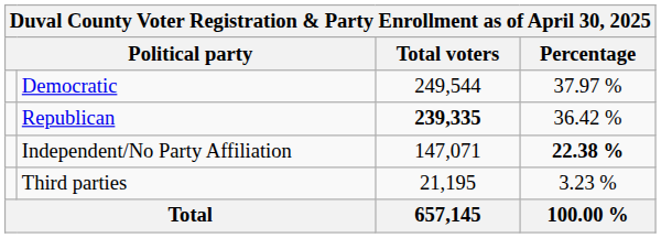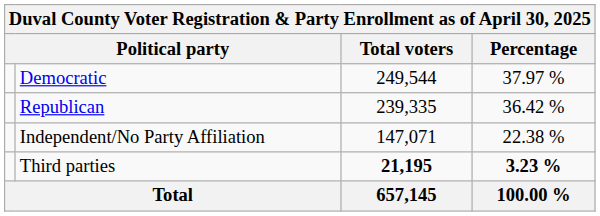Republican | Total voters: bold -> normal
Independent/No Party Affiliation | Percentage: bold -> normal
Third parties | Total voters: normal -> bold
Third parties | Percentage: normal -> bold
